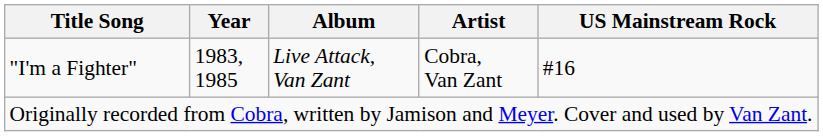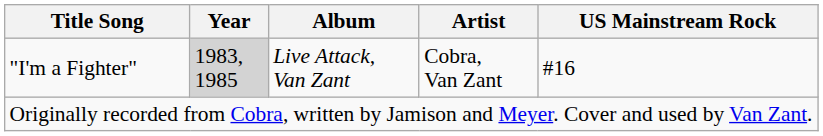"I'm a Fighter" | Year: no background -> lightgrey background
